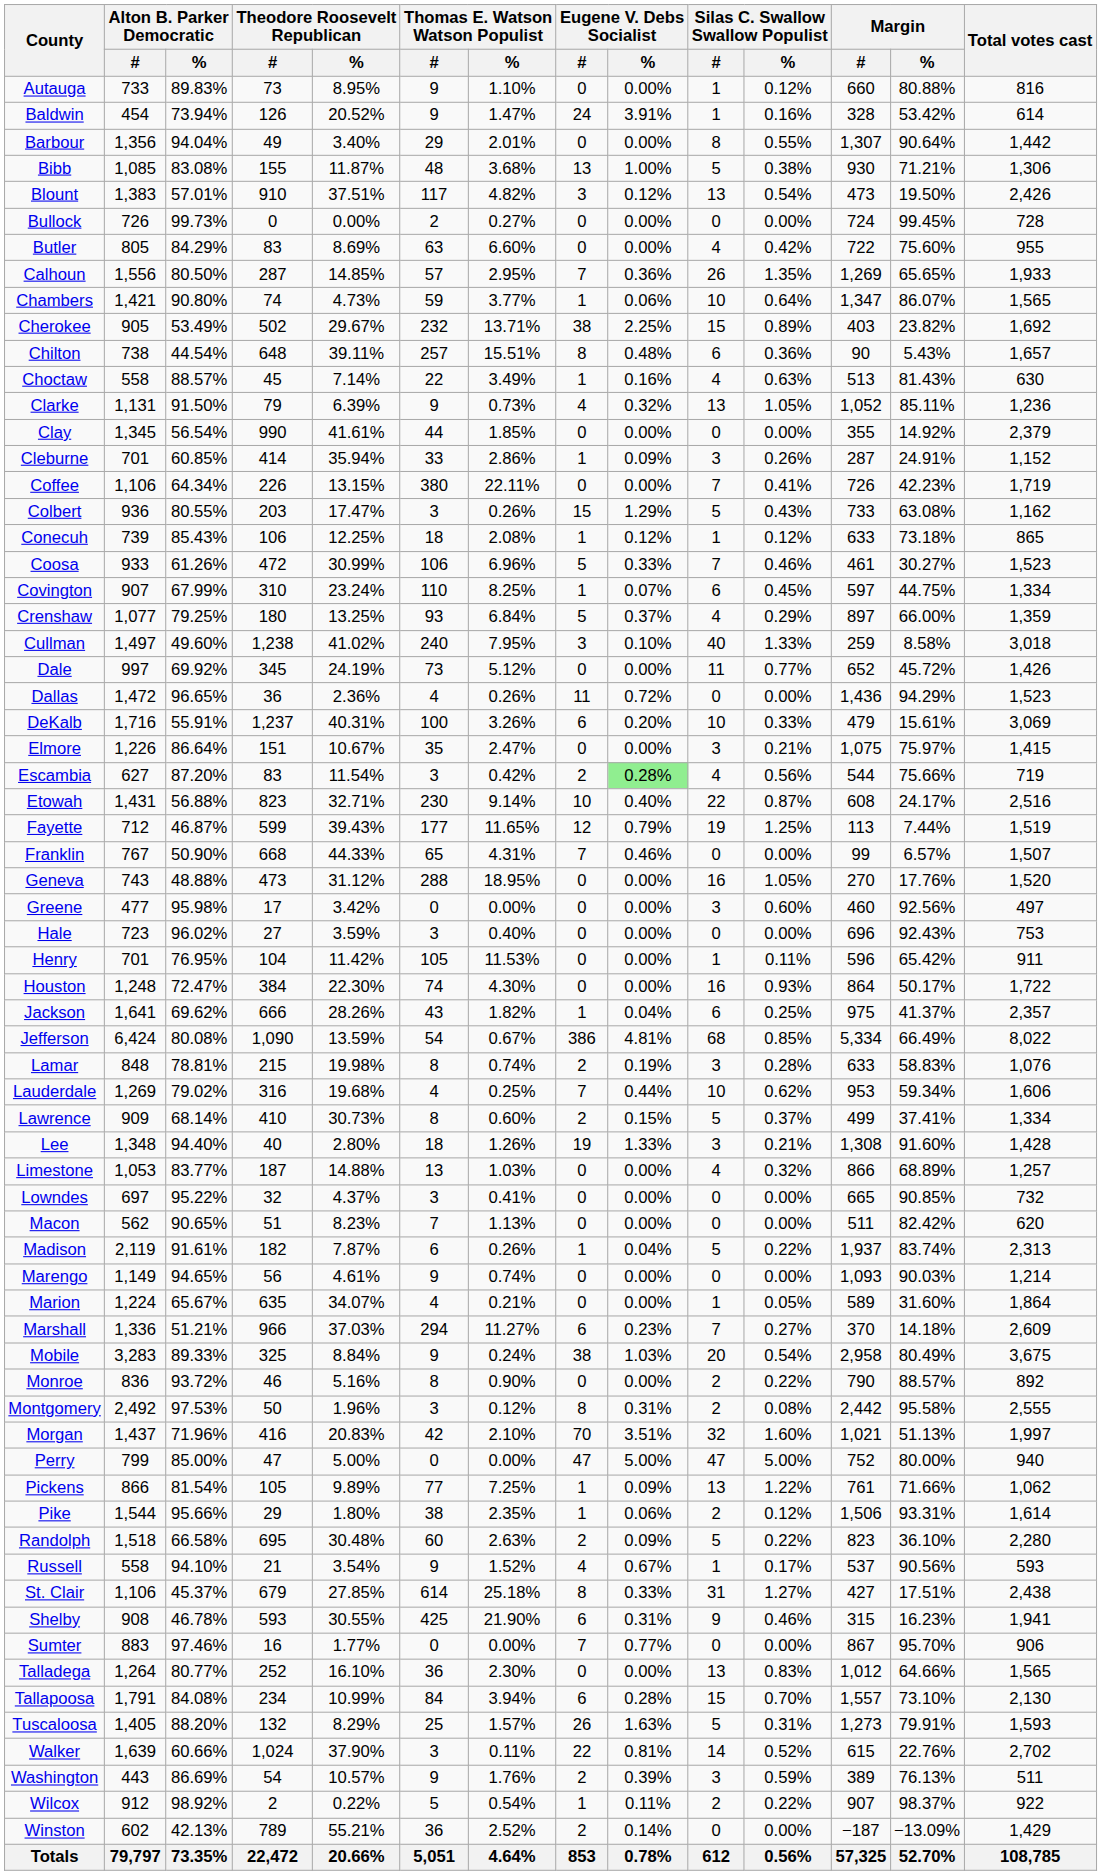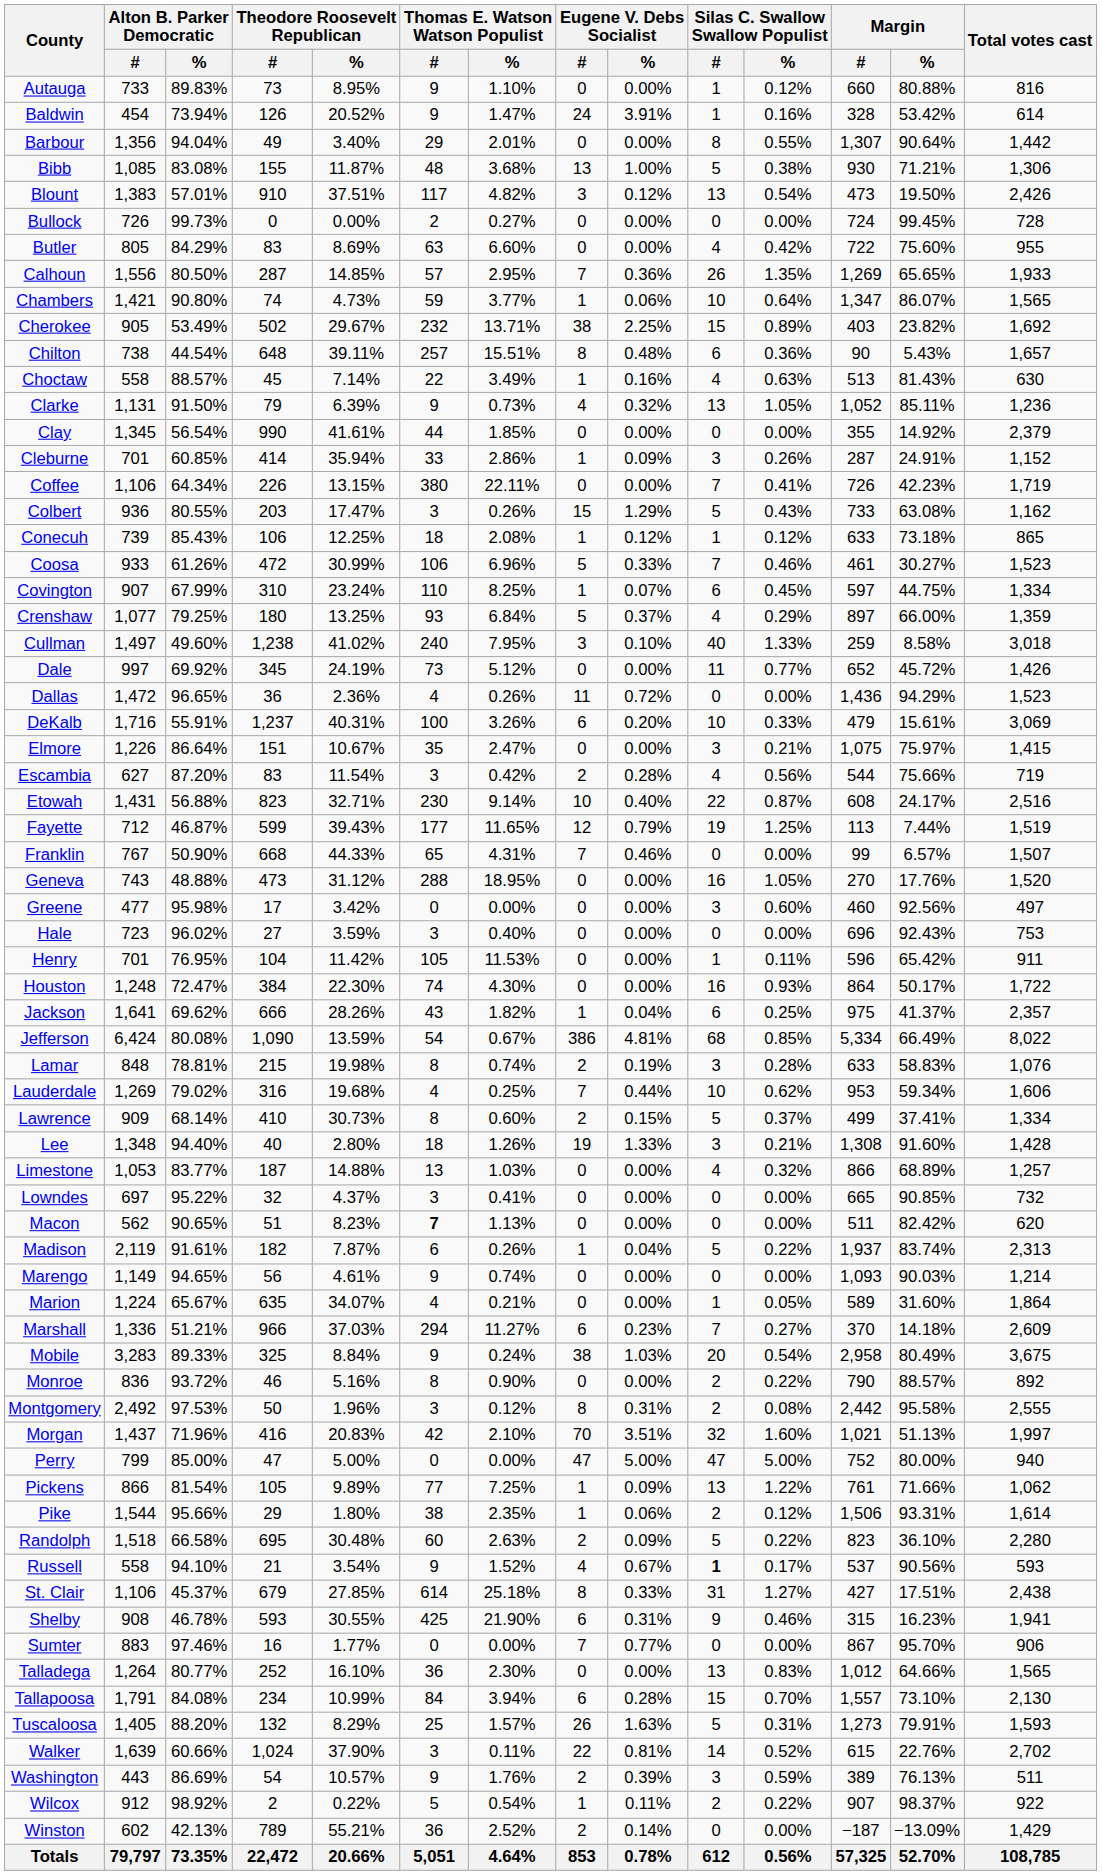Escambia | Eugene V. Debs Socialist / %: lightgreen background -> no background
Macon | Thomas E. Watson Watson Populist / #: normal -> bold
Russell | Silas C. Swallow Swallow Populist / #: normal -> bold
